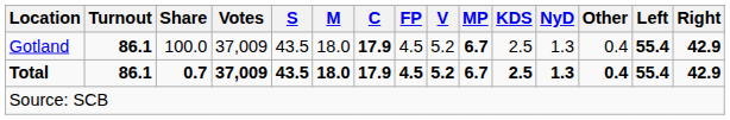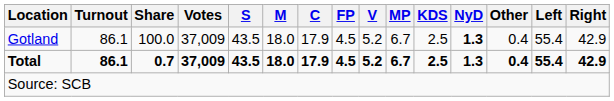Gotland | Turnout: bold -> normal
Gotland | C: bold -> normal
Gotland | MP: bold -> normal
Gotland | NyD: normal -> bold
Gotland | Left: bold -> normal
Gotland | Right: bold -> normal
